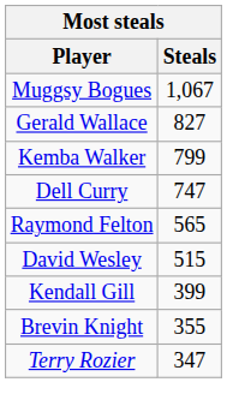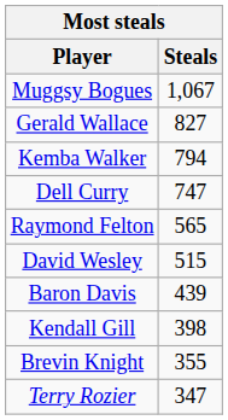Kemba Walker | Steals: 799 -> 794
+ row: Baron Davis | 439
Kendall Gill | Steals: 399 -> 398
